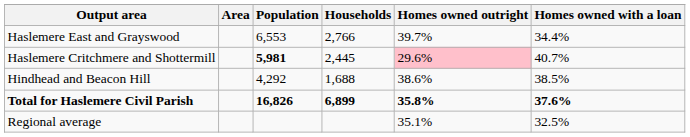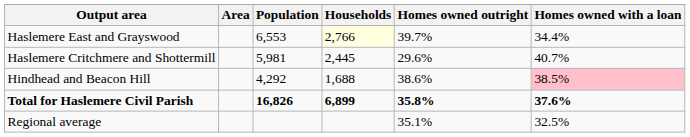Haslemere East and Grayswood | Households: no background -> lightyellow background
Haslemere Critchmere and Shottermill | Population: bold -> normal
Haslemere Critchmere and Shottermill | Homes owned outright: pink background -> no background
Hindhead and Beacon Hill | Homes owned with a loan: no background -> pink background
